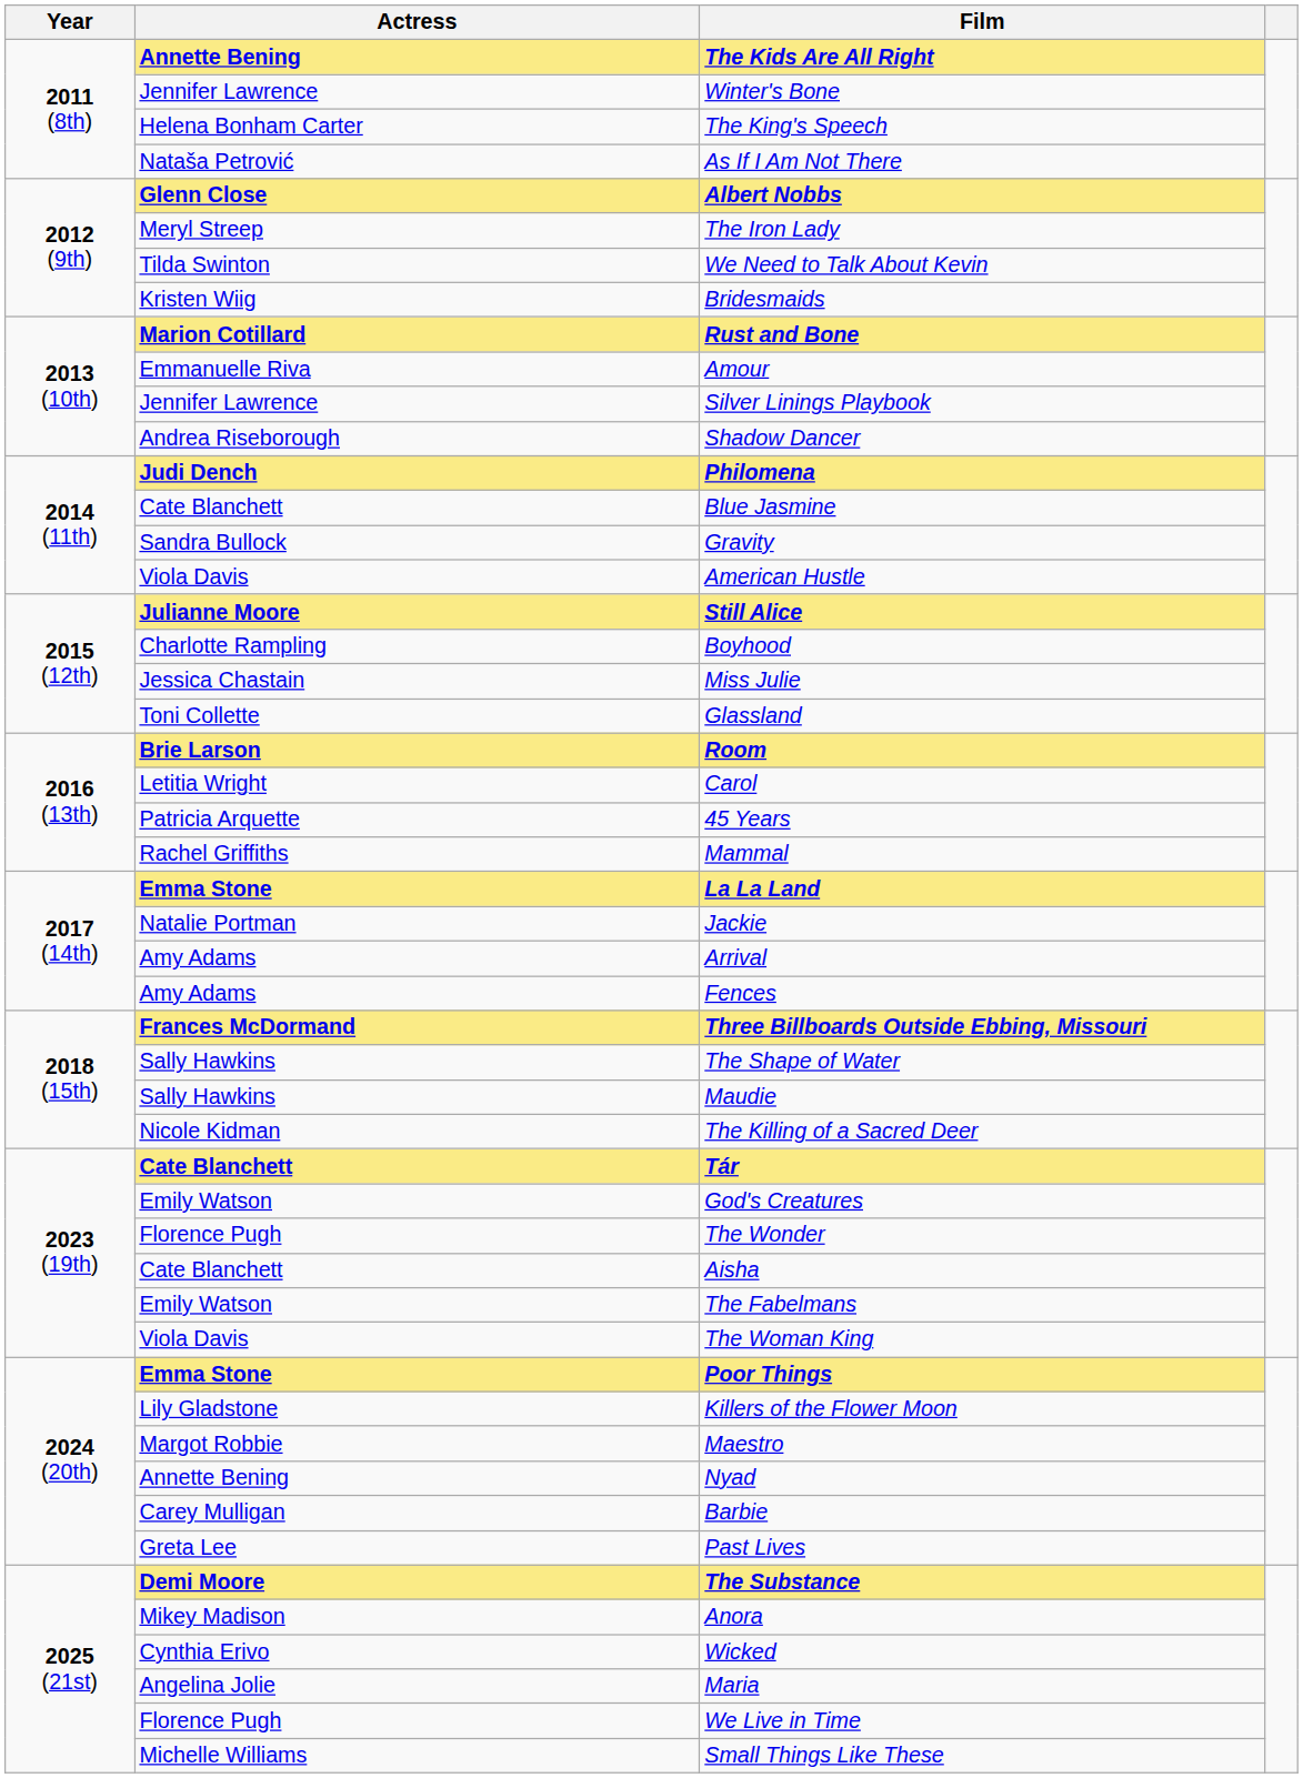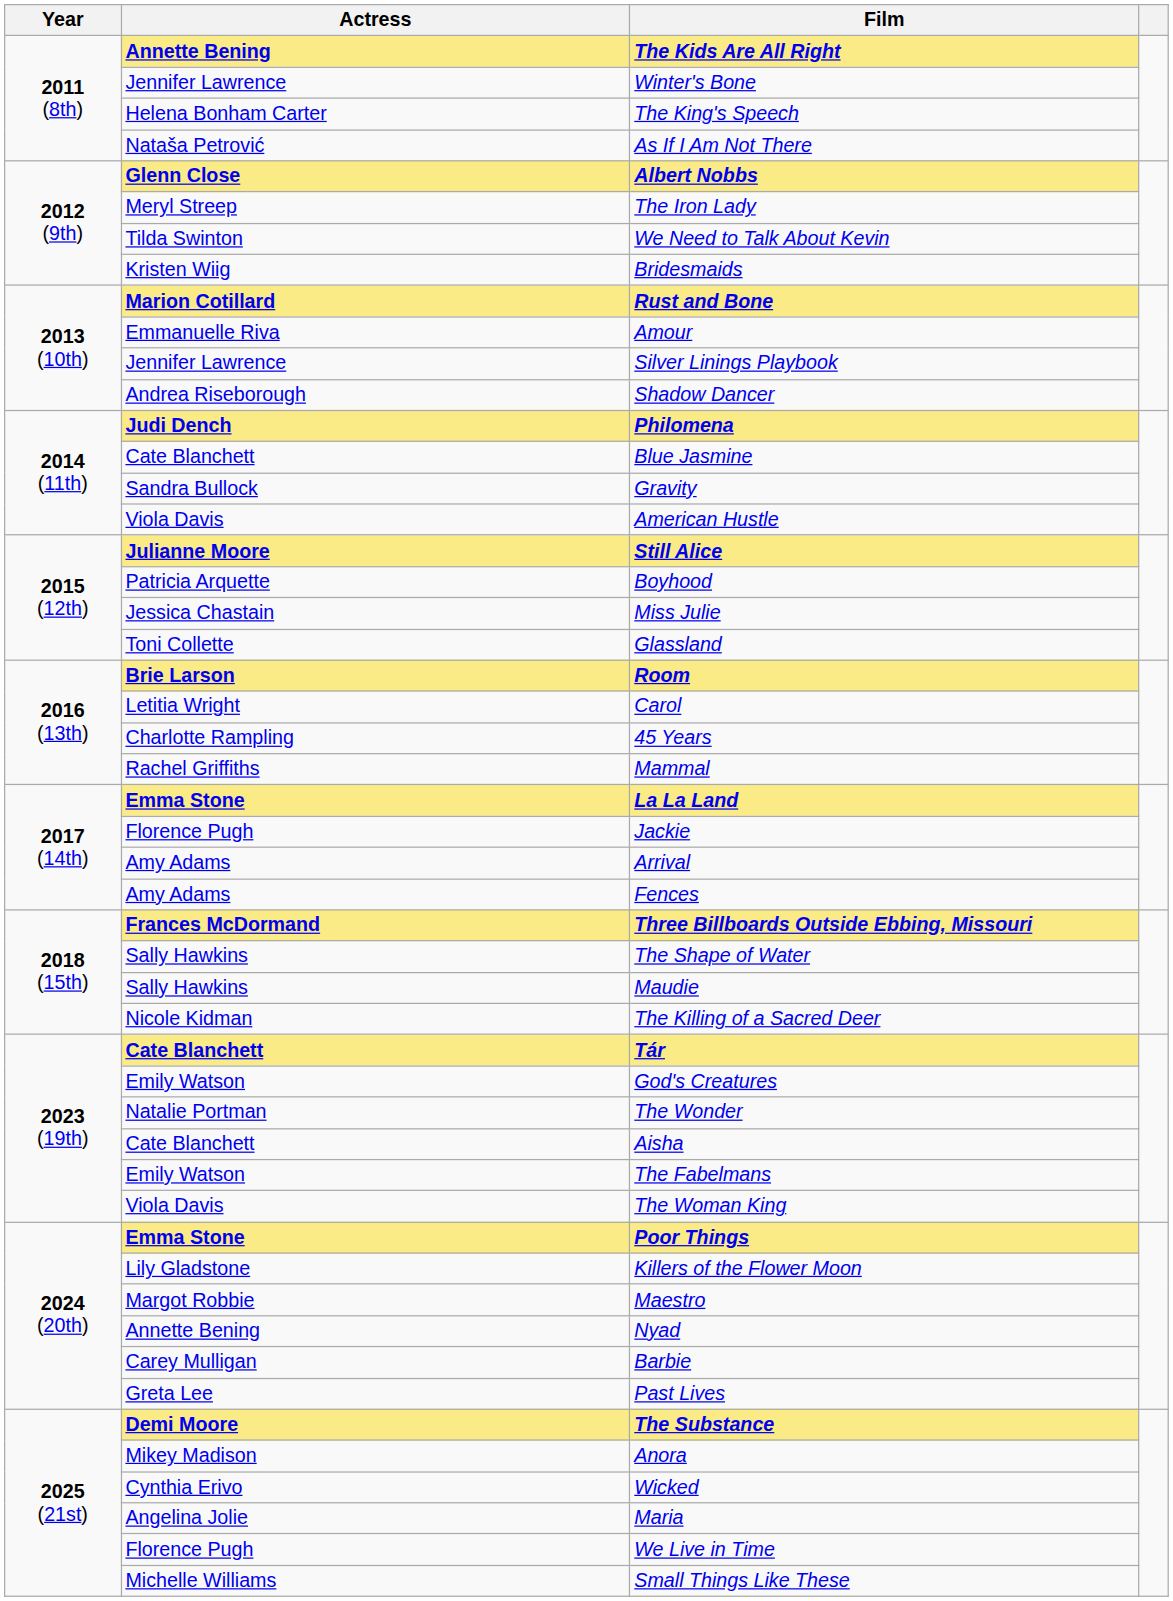Boyhood | Actress: Charlotte Rampling -> Patricia Arquette
45 Years | Actress: Patricia Arquette -> Charlotte Rampling
Jackie | Actress: Natalie Portman -> Florence Pugh
The Wonder | Actress: Florence Pugh -> Natalie Portman
